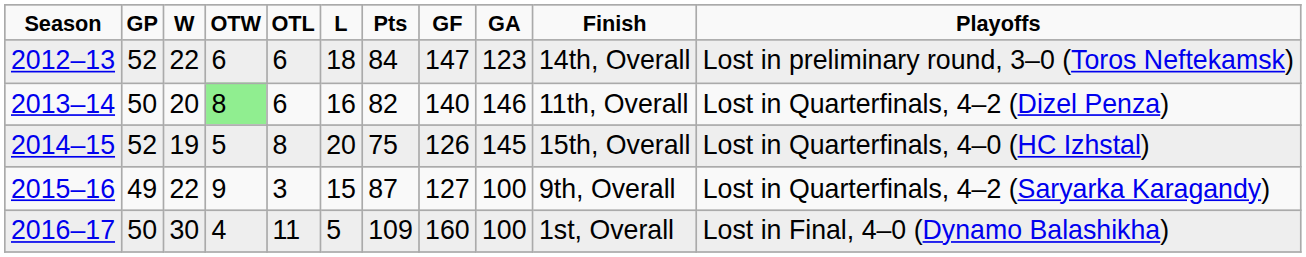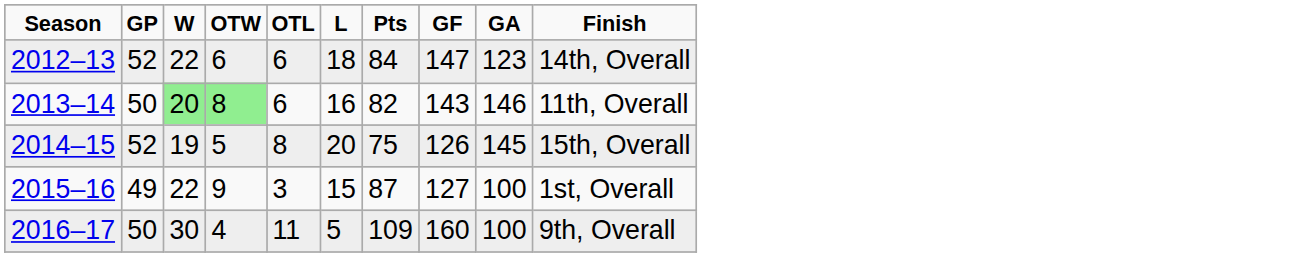- column: Playoffs | Lost in preliminary round, 3–0 (Toros Neftekamsk) | Lost in Quarterfinals, 4–2 (Dizel Penza) | Lost in Quarterfinals, 4–0 (HC Izhstal) | Lost in Quarterfinals, 4–2 (Saryarka Karagandy) | Lost in Final, 4–0 (Dynamo Balashikha)
2013–14 | W: no background -> lightgreen background
2013–14 | GF: 140 -> 143
2015–16 | Finish: 9th, Overall -> 1st, Overall
2016–17 | Finish: 1st, Overall -> 9th, Overall
